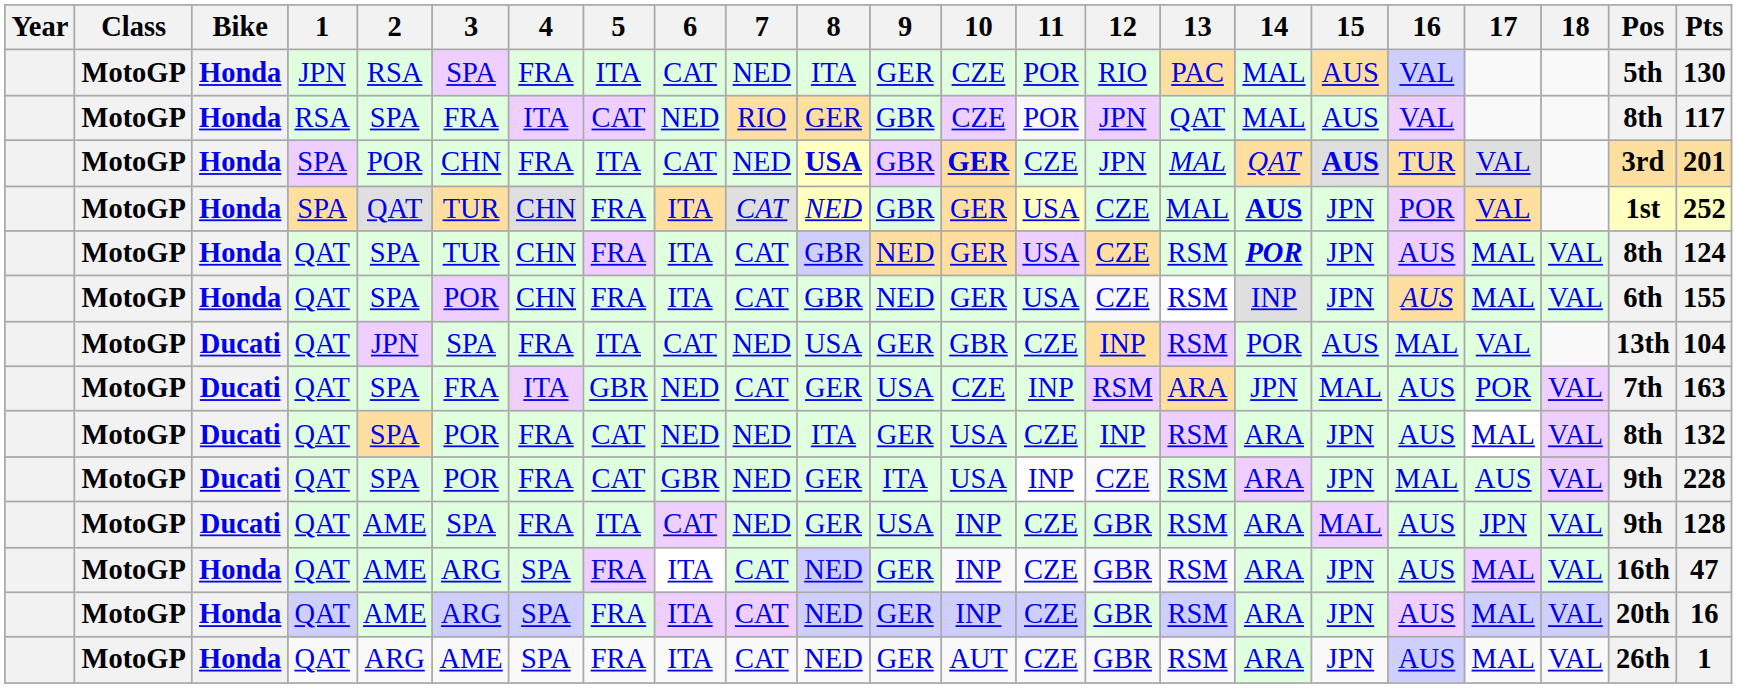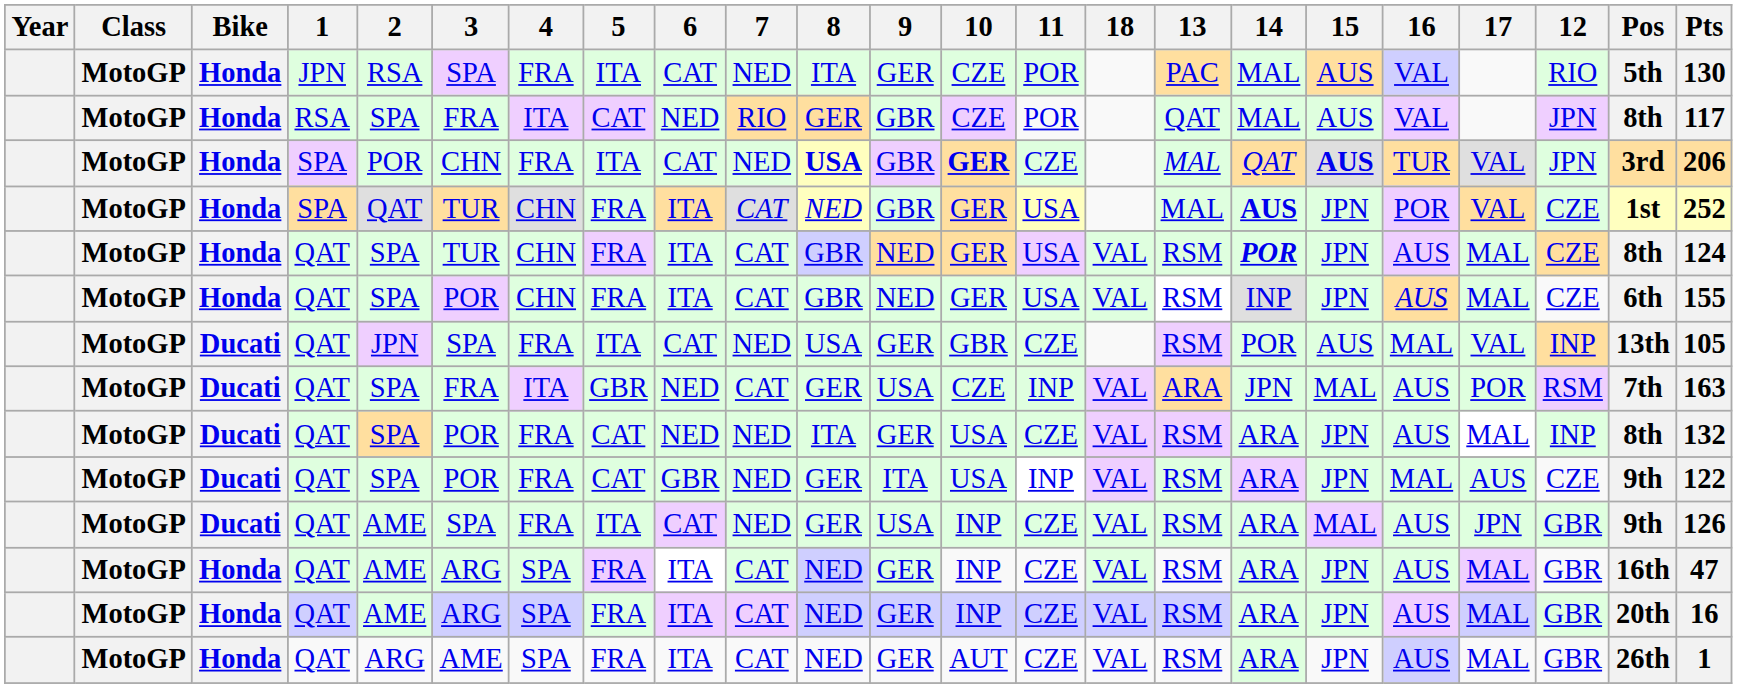columns swapped: 12 <-> 18
row 4 | Pts: 201 -> 206
row 8 | Pts: 104 -> 105
row 11 | Pts: 228 -> 122
row 12 | Pts: 128 -> 126
